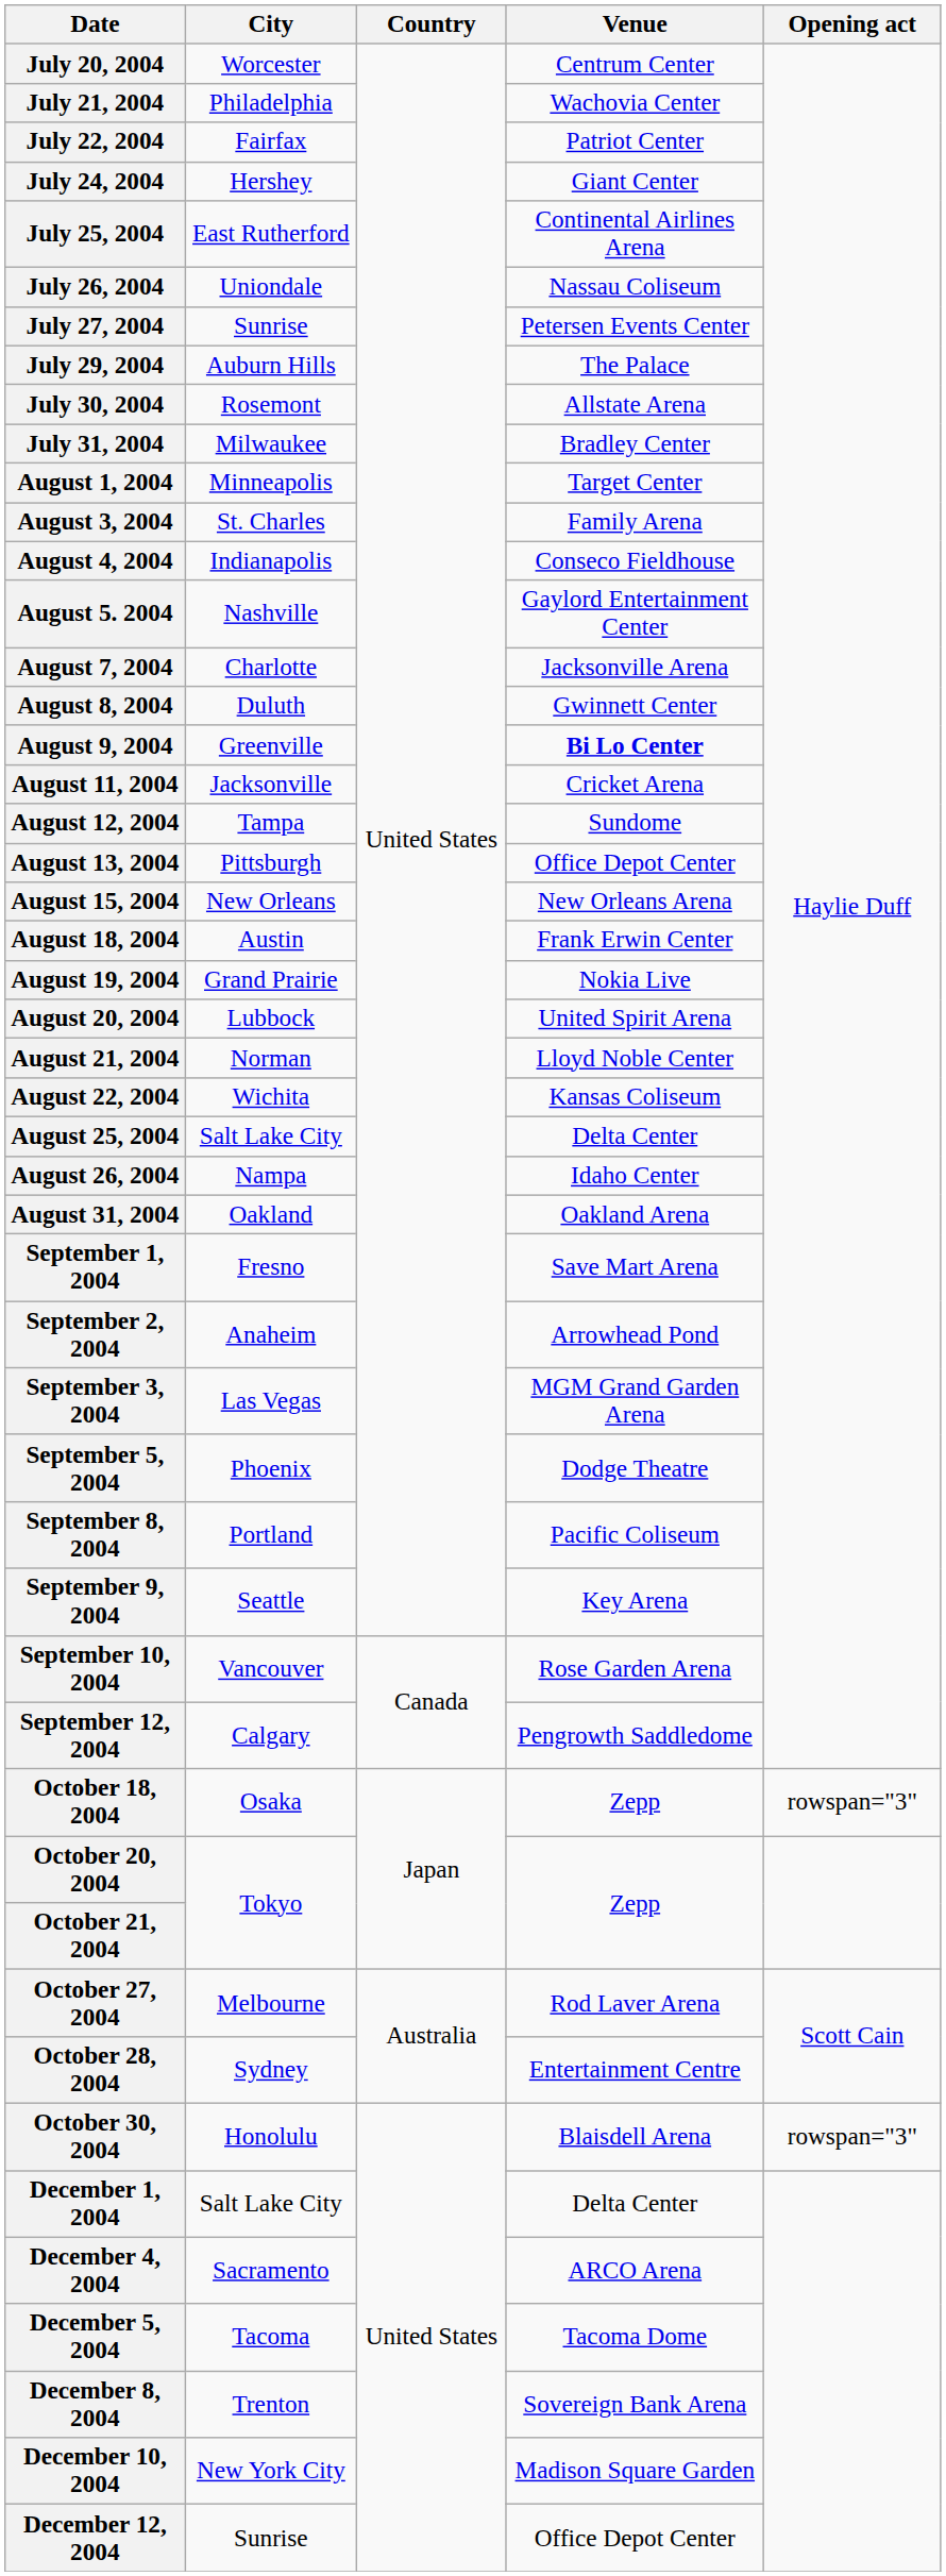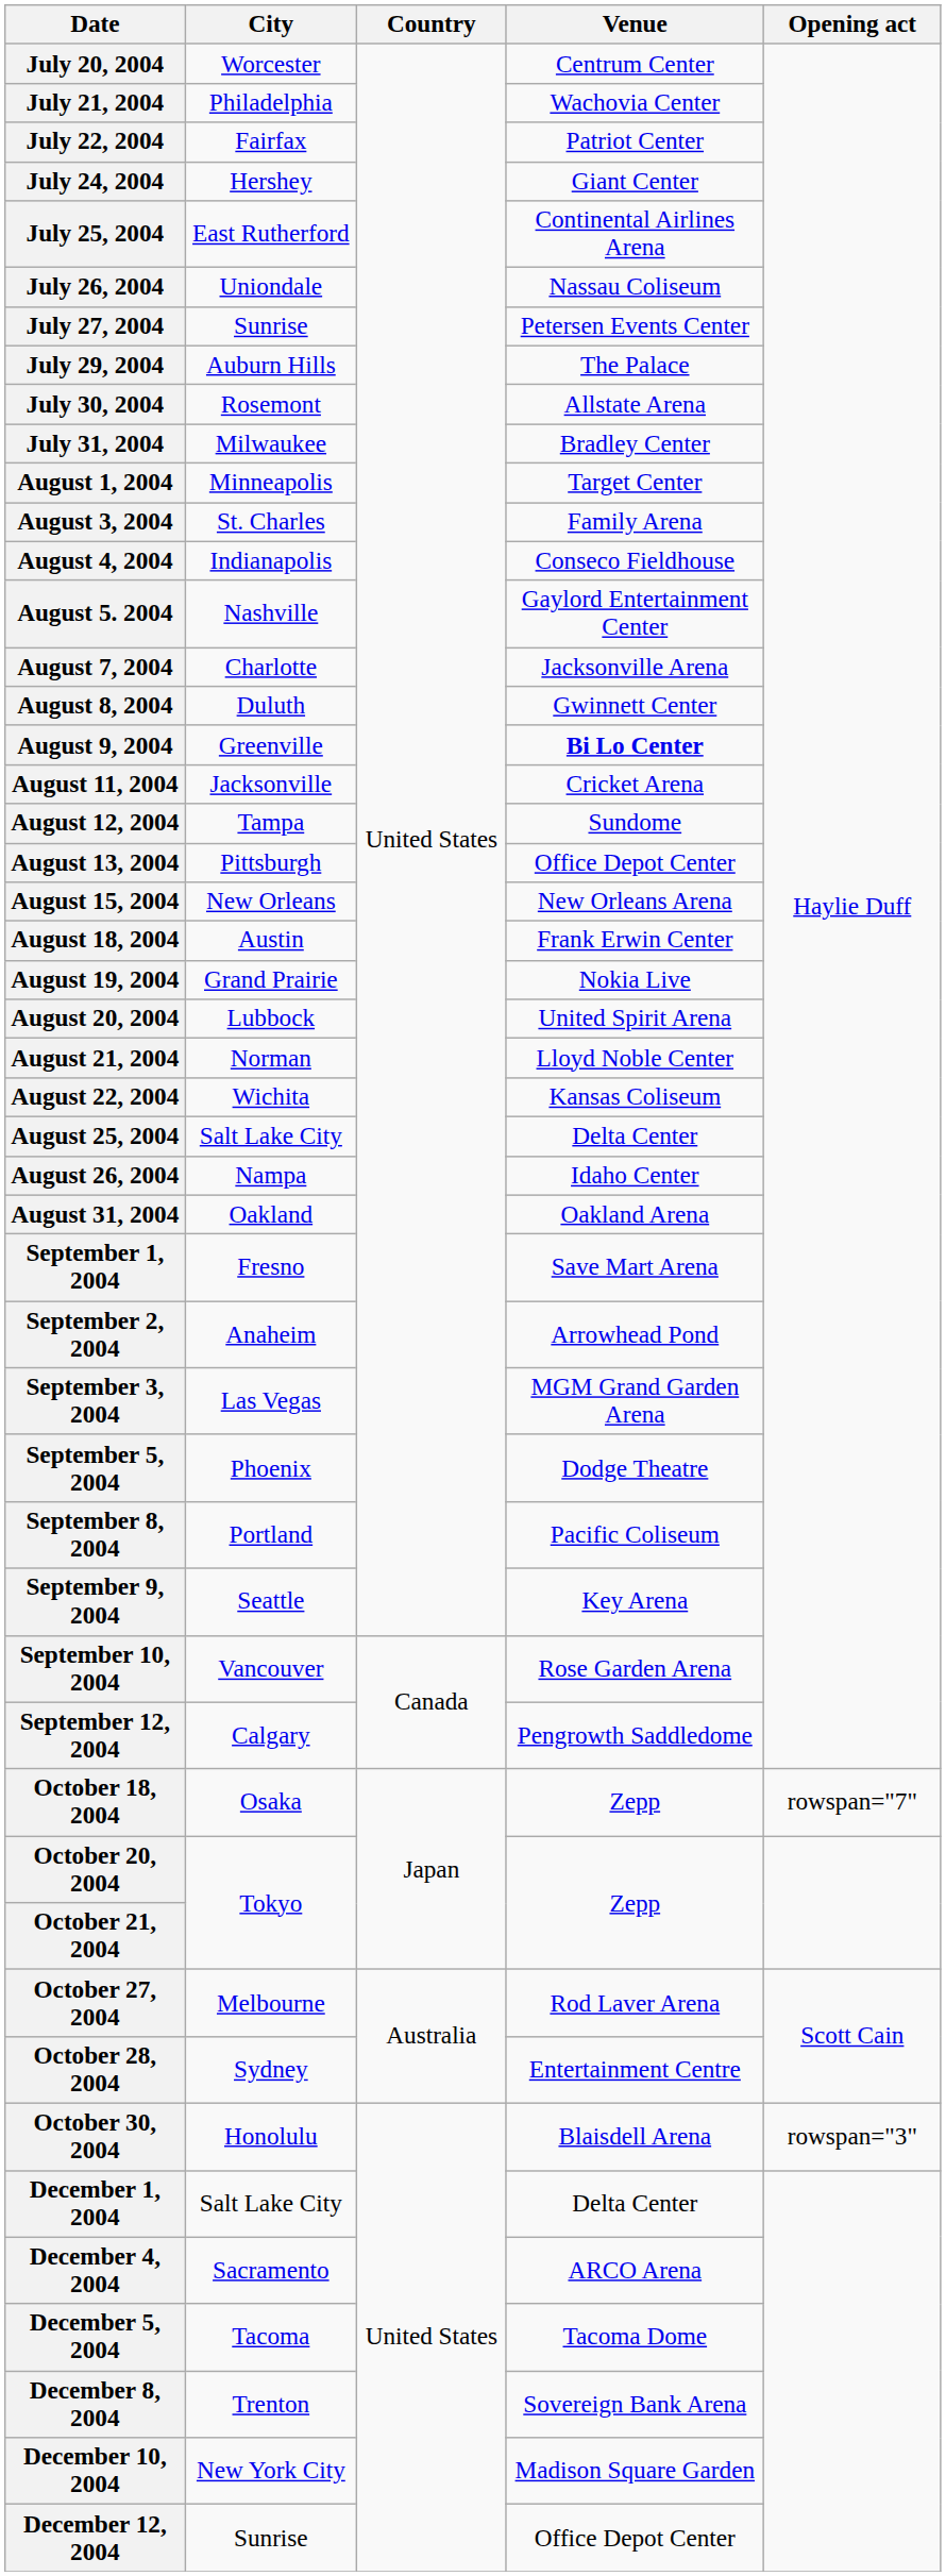October 18, 2004 | Opening act: rowspan="3" -> rowspan="7"
